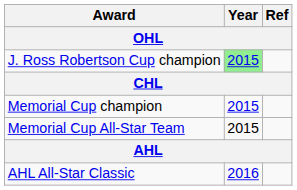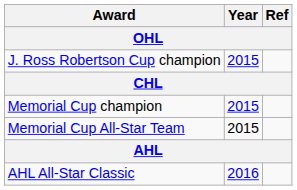J. Ross Robertson Cup champion | Year: lightgreen background -> no background
